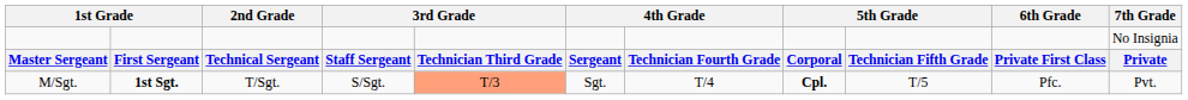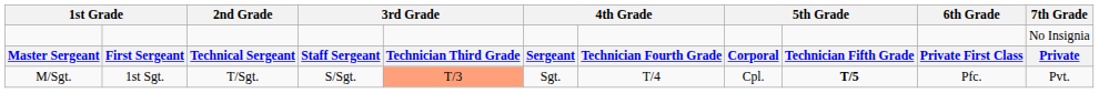M/Sgt. | column 2: bold -> normal
M/Sgt. | column 8: bold -> normal
M/Sgt. | column 9: normal -> bold
